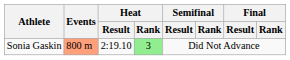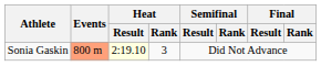Sonia Gaskin | Heat / Result: no background -> lightyellow background
Sonia Gaskin | Heat / Rank: lightgreen background -> no background
